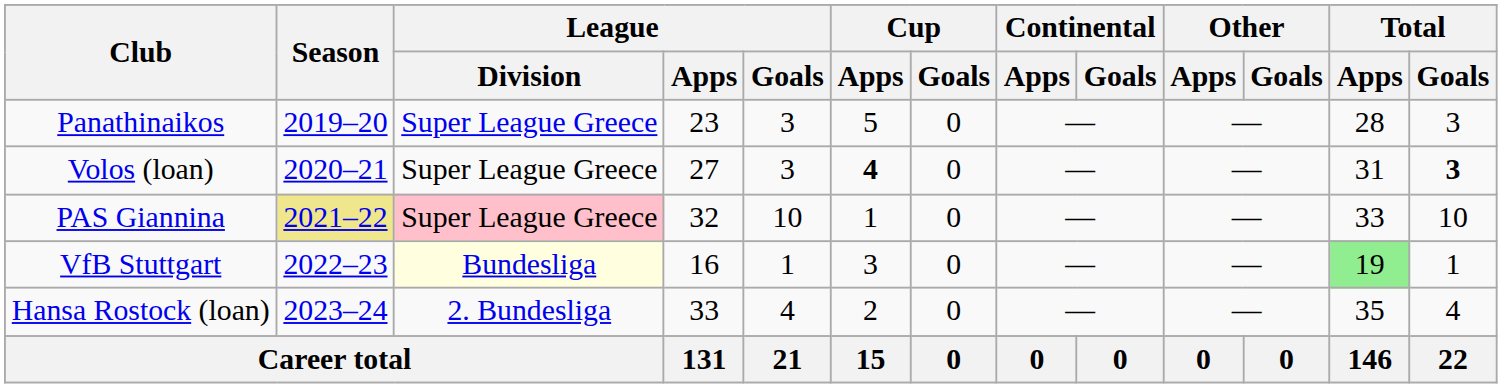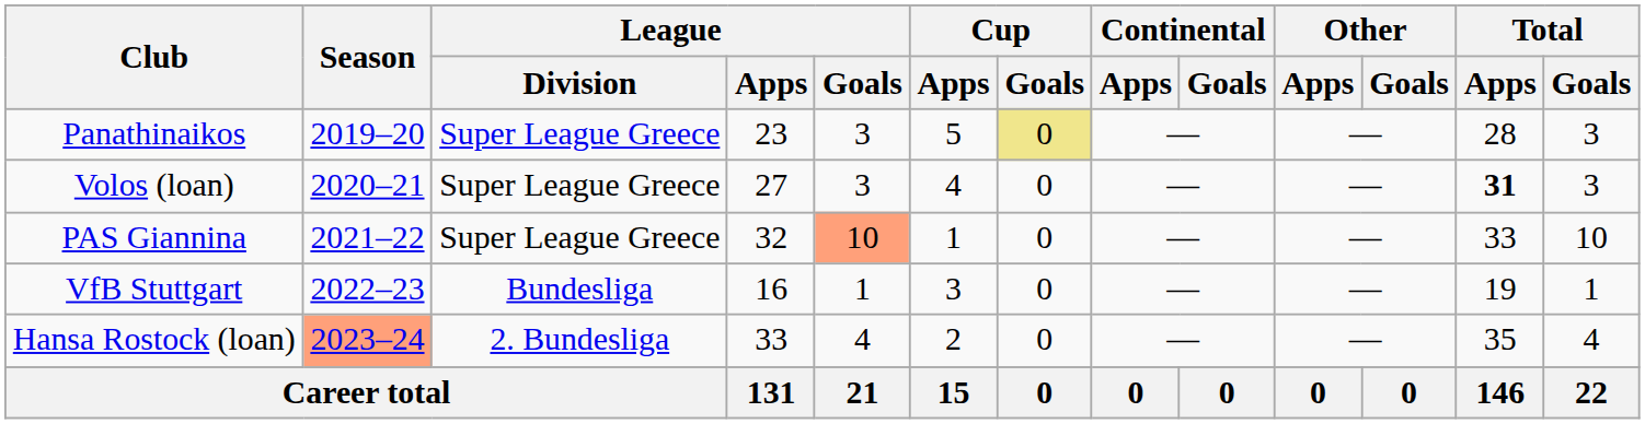Panathinaikos | Cup / Goals: no background -> khaki background
Volos (loan) | Cup / Apps: bold -> normal
Volos (loan) | Total / Apps: normal -> bold
Volos (loan) | Total / Goals: bold -> normal
PAS Giannina | Season: khaki background -> no background
PAS Giannina | League / Division: pink background -> no background
PAS Giannina | League / Goals: no background -> lightsalmon background
VfB Stuttgart | League / Division: lightyellow background -> no background
VfB Stuttgart | Total / Apps: lightgreen background -> no background
Hansa Rostock (loan) | Season: no background -> lightsalmon background
